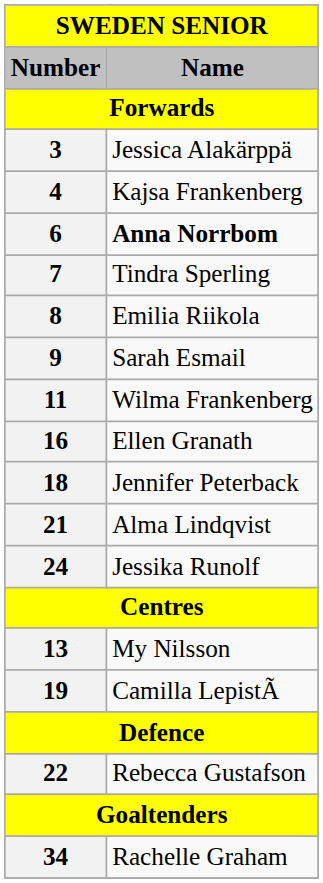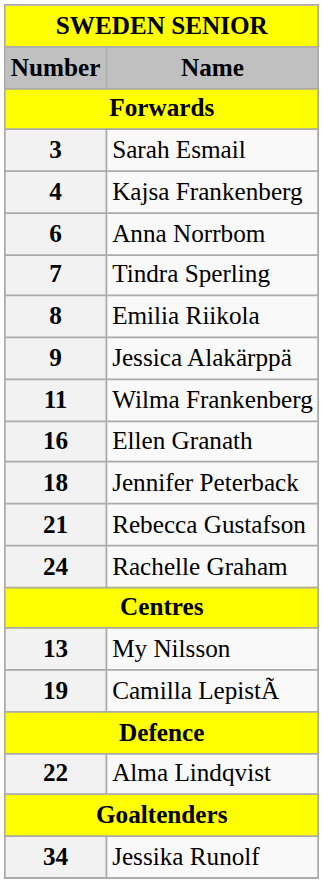3 | Name: Jessica Alakärppä -> Sarah Esmail
6 | Name: bold -> normal
9 | Name: Sarah Esmail -> Jessica Alakärppä
21 | Name: Alma Lindqvist -> Rebecca Gustafson
24 | Name: Jessika Runolf -> Rachelle Graham
22 | Name: Rebecca Gustafson -> Alma Lindqvist
34 | Name: Rachelle Graham -> Jessika Runolf
